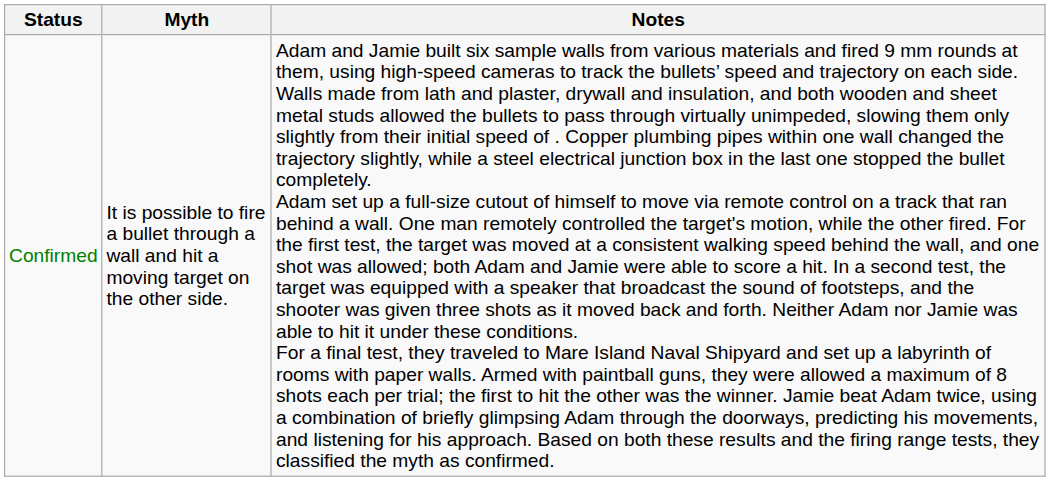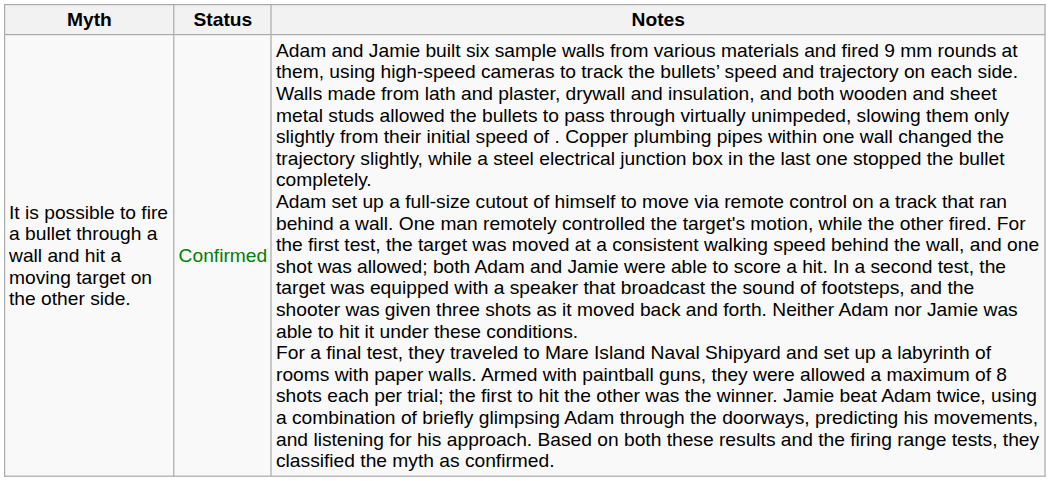columns swapped: Myth <-> Status
